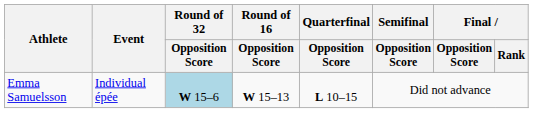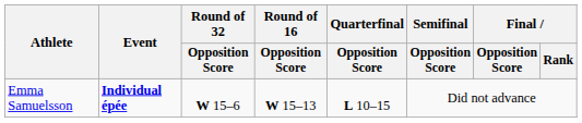Emma Samuelsson | Event: normal -> bold
Emma Samuelsson | Round of 32 / Opposition Score: lightblue background -> no background
